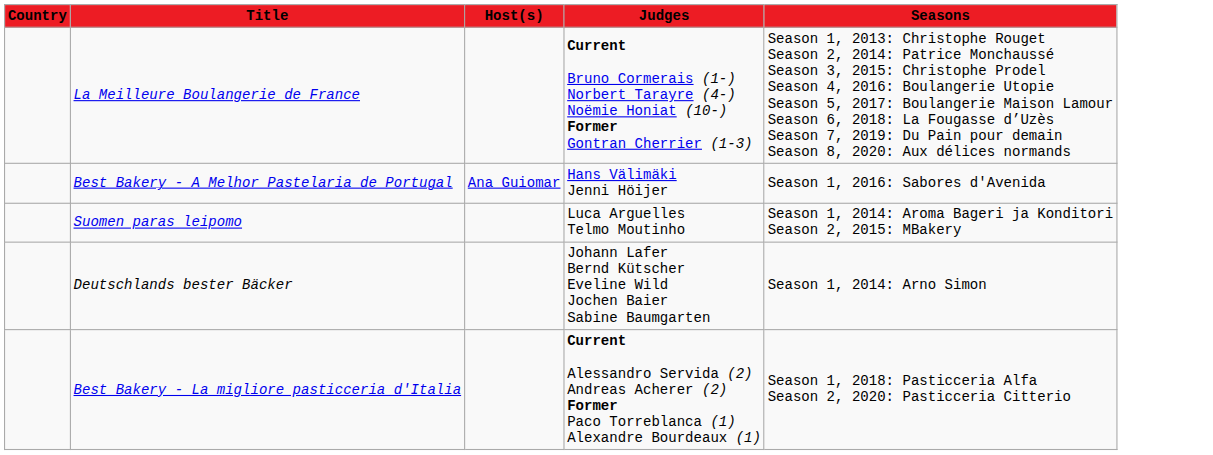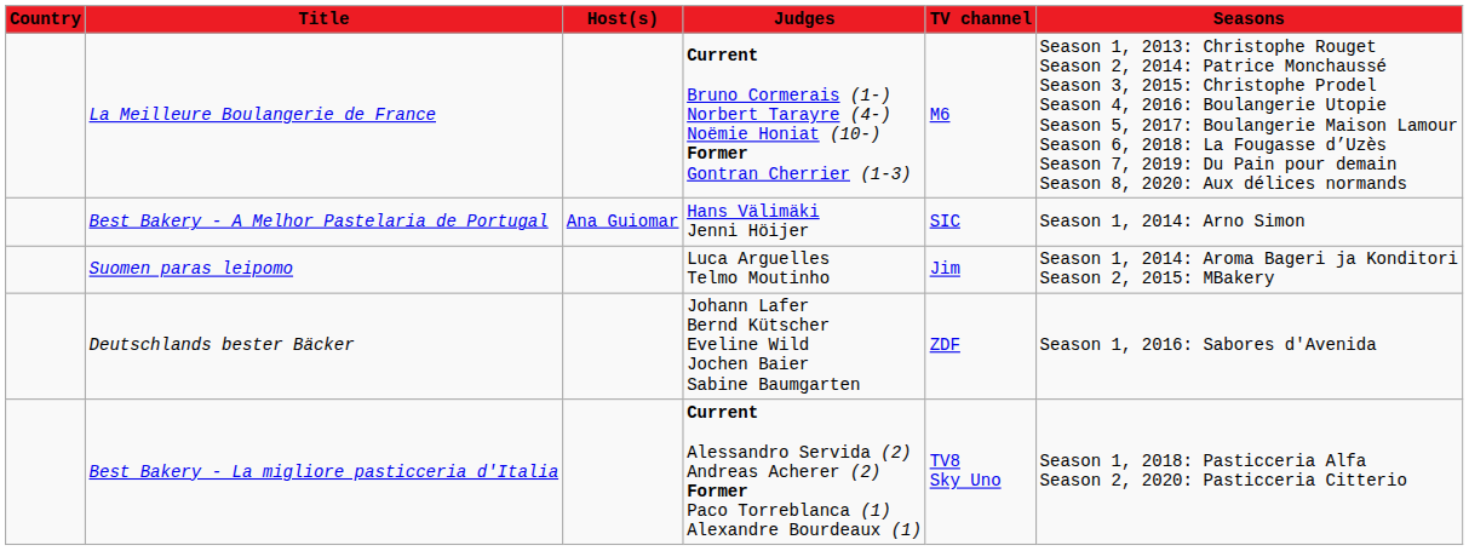+ column: TV channel | M6 | SIC | Jim | ZDF | TV8 Sky Uno
Best Bakery - A Melhor Pastelaria de Portugal | Seasons: Season 1, 2016: Sabores d'Avenida -> Season 1, 2014: Arno Simon
Deutschlands bester Bäcker | Seasons: Season 1, 2014: Arno Simon -> Season 1, 2016: Sabores d'Avenida
